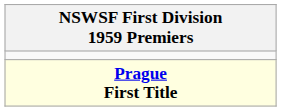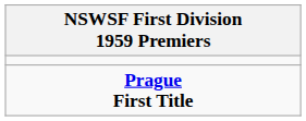row 3 | column 1: lightyellow background -> no background
